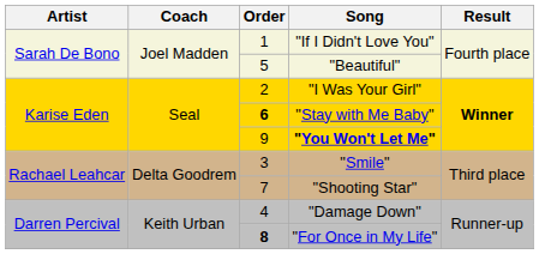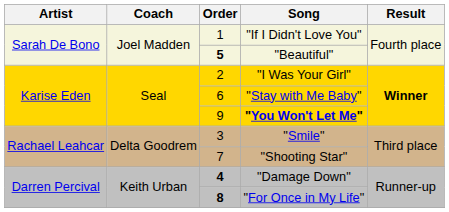"Beautiful" | Order: normal -> bold
"Stay with Me Baby" | Order: bold -> normal
"Damage Down" | Order: normal -> bold
